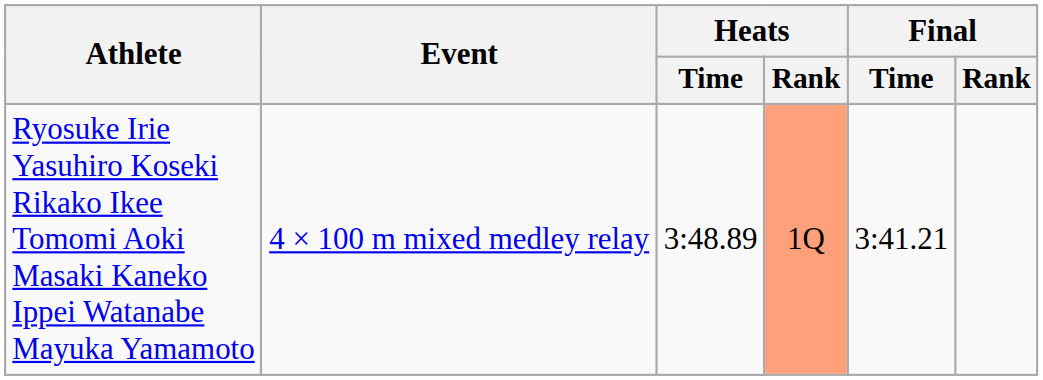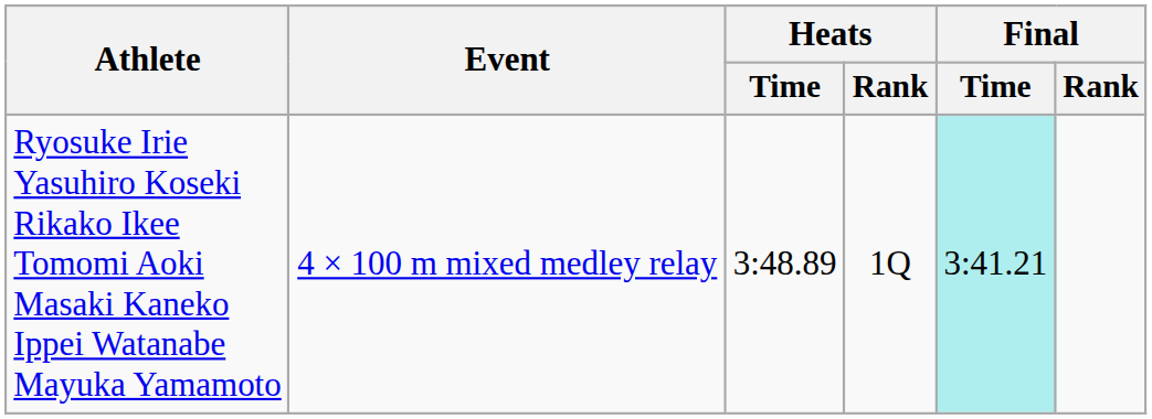row 3 | Heats / Rank: lightsalmon background -> no background
row 3 | Final / Time: no background -> paleturquoise background
